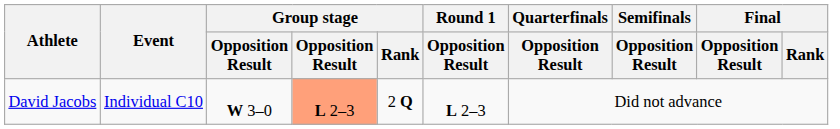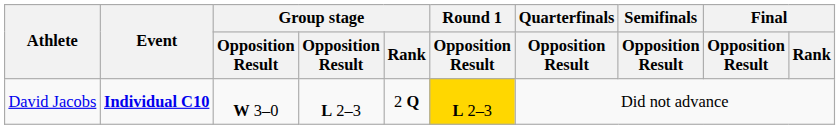David Jacobs | Event: normal -> bold
David Jacobs | column 4: lightsalmon background -> no background
David Jacobs | Round 1 / Opposition Result: no background -> gold background
